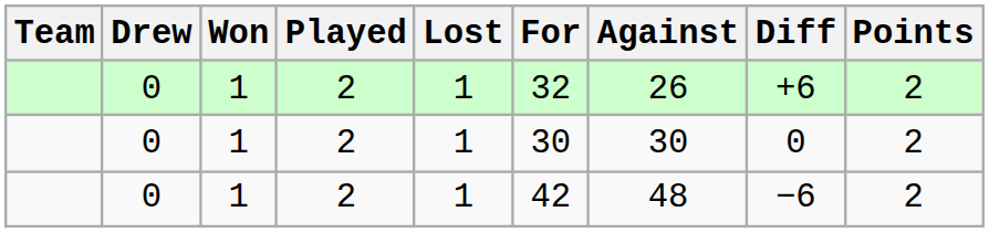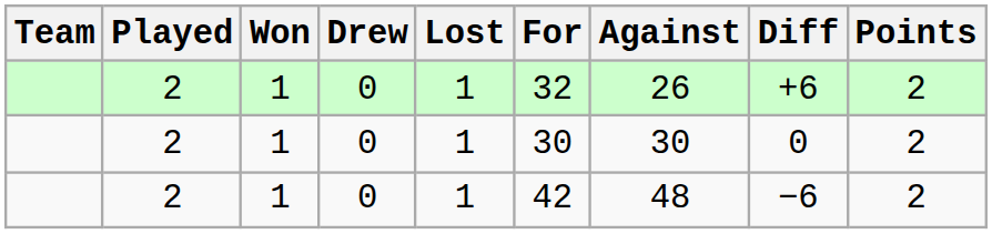columns swapped: Played <-> Drew
